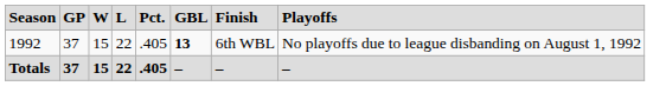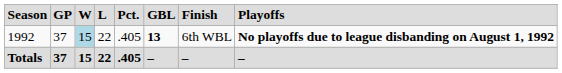1992 | column 3: no background -> lightblue background
1992 | column 8: normal -> bold
